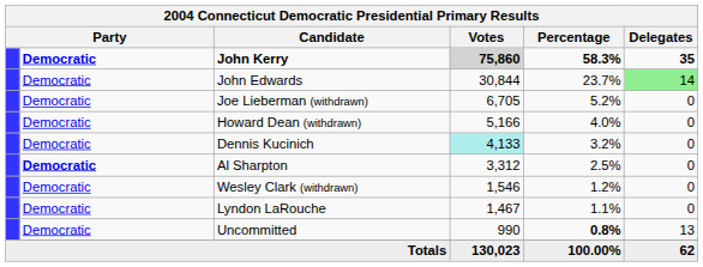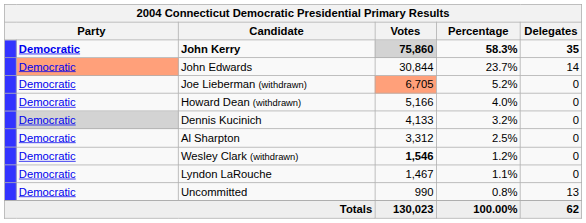John Edwards | column 2: no background -> lightsalmon background
John Edwards | Delegates: lightgreen background -> no background
Joe Lieberman (withdrawn) | Votes: no background -> lightsalmon background
Dennis Kucinich | column 2: no background -> lightgrey background
Dennis Kucinich | Votes: paleturquoise background -> no background
Al Sharpton | column 2: bold -> normal
Wesley Clark (withdrawn) | Votes: normal -> bold
Uncommitted | Percentage: bold -> normal
